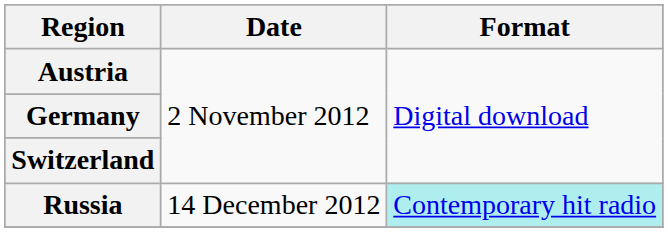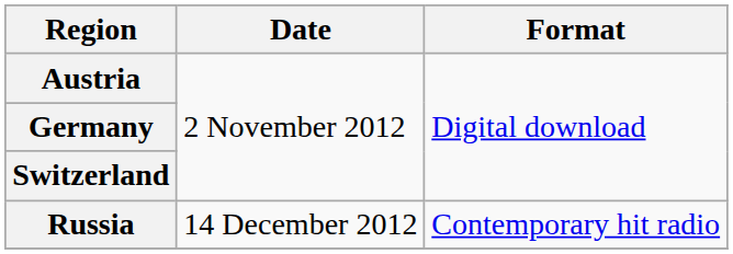Russia | Format: paleturquoise background -> no background
